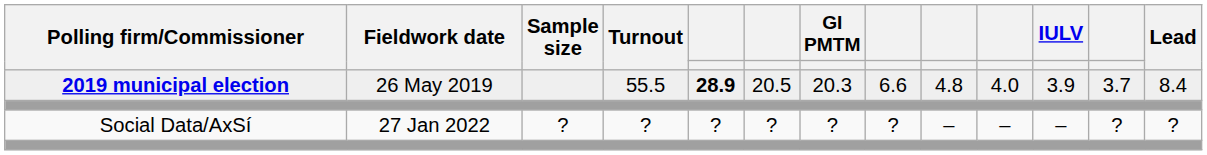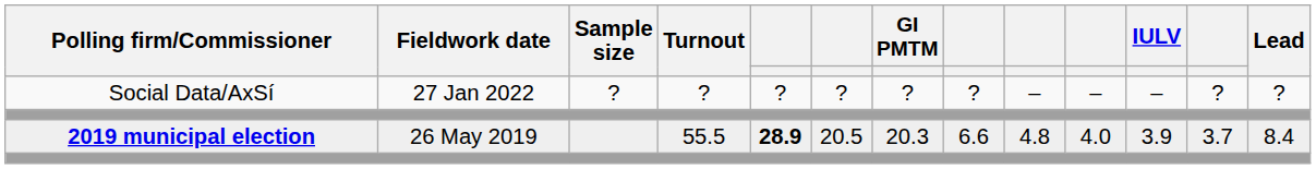rows swapped: Social Data/AxSí <-> 2019 municipal election
